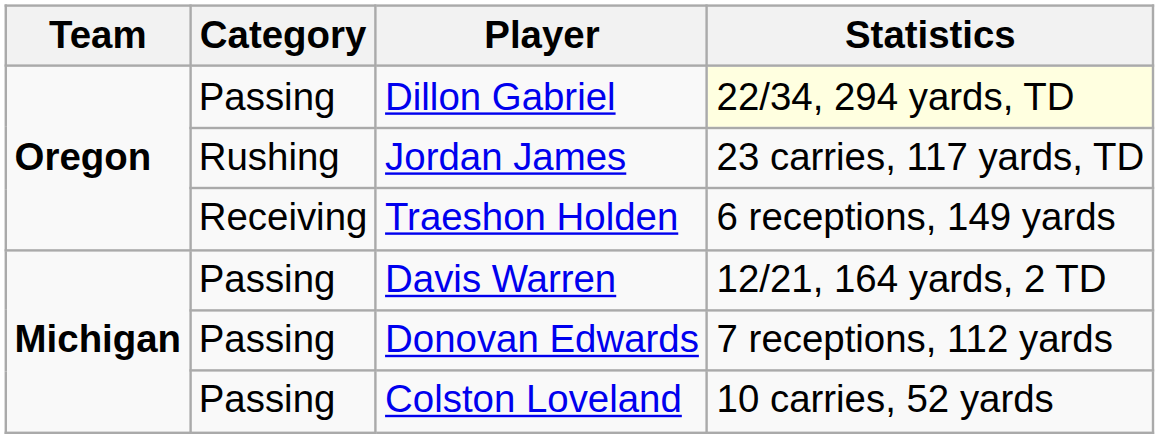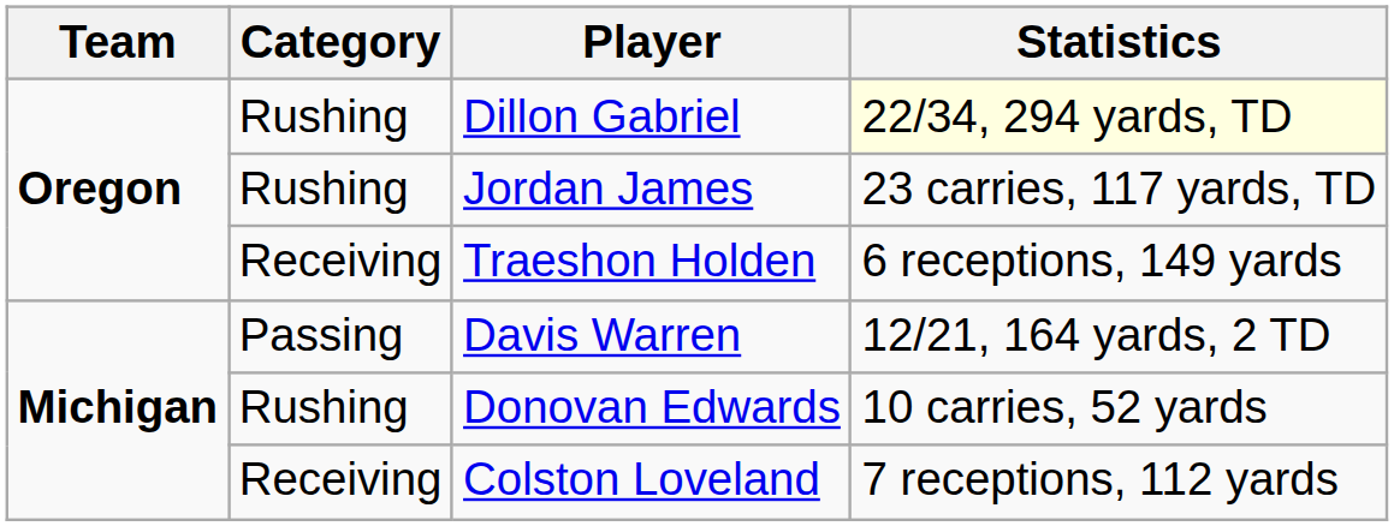Dillon Gabriel | Category: Passing -> Rushing
Donovan Edwards | Category: Passing -> Rushing
Donovan Edwards | Statistics: 7 receptions, 112 yards -> 10 carries, 52 yards
Colston Loveland | Category: Passing -> Receiving
Colston Loveland | Statistics: 10 carries, 52 yards -> 7 receptions, 112 yards
